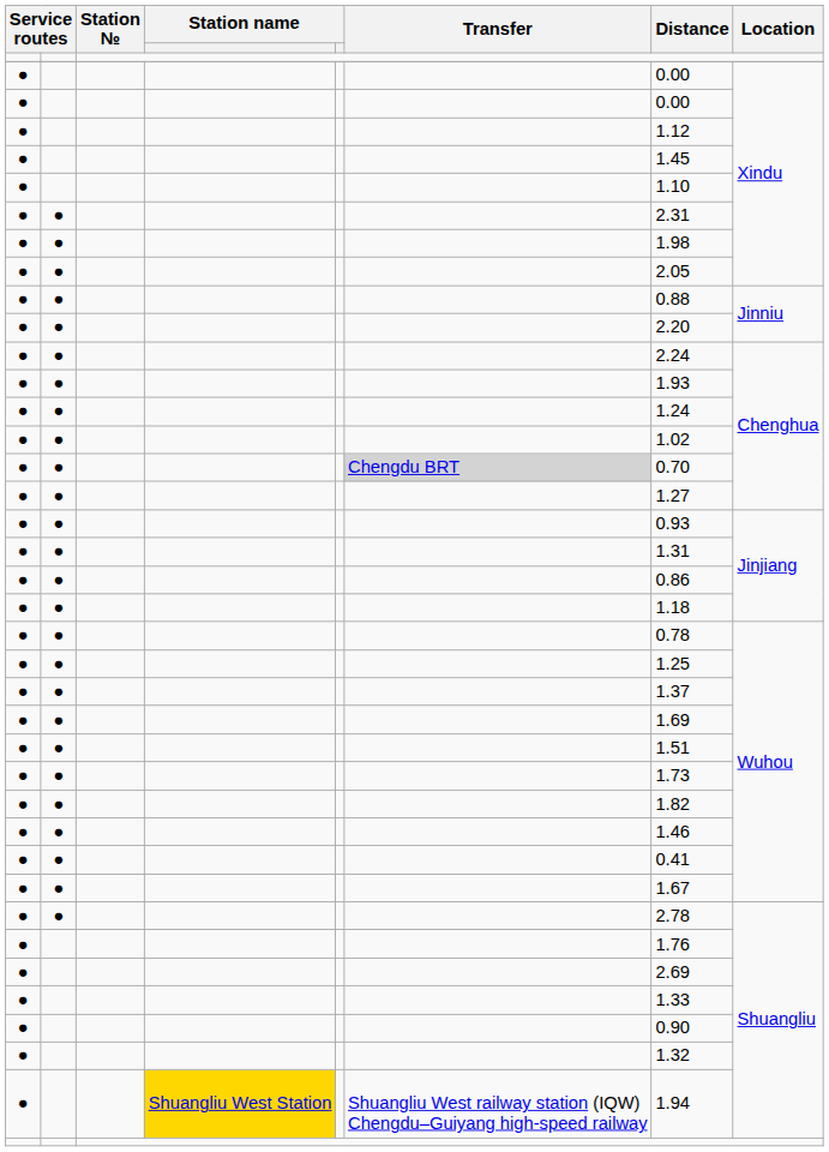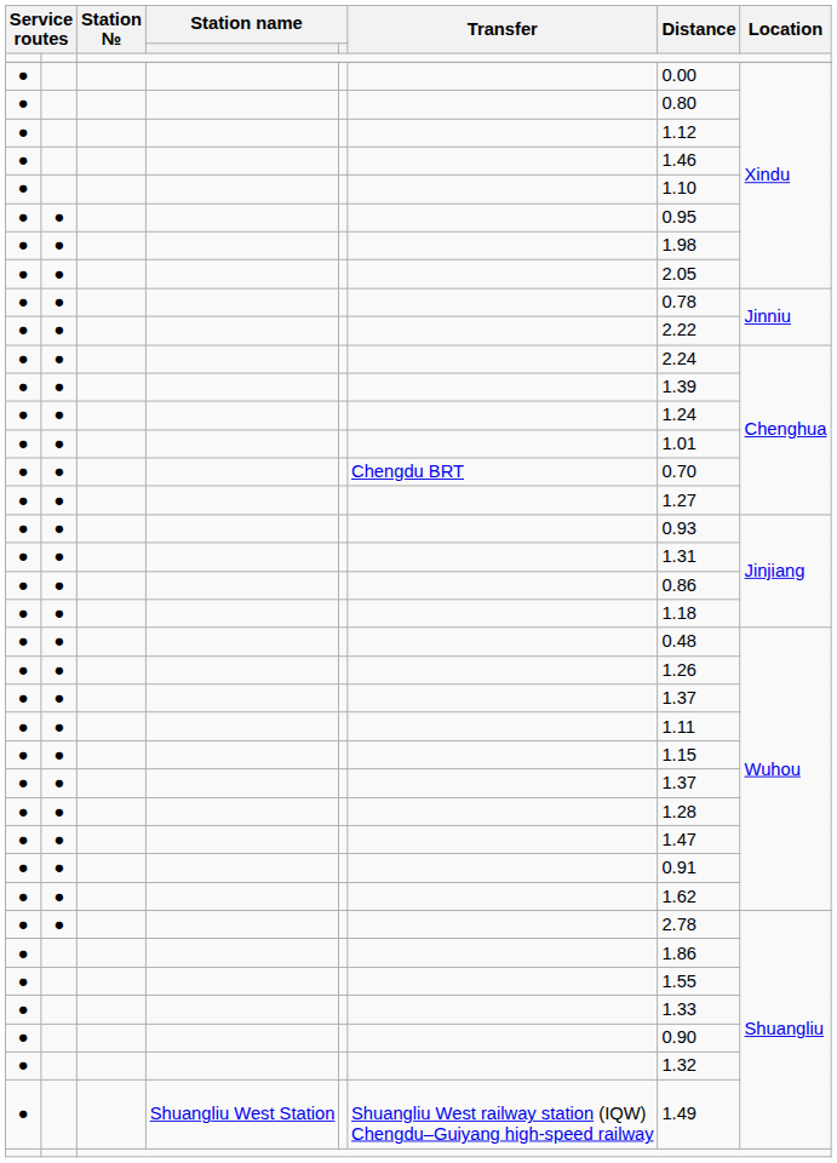row 5 | Distance: 0.00 -> 0.80
row 7 | Distance: 1.45 -> 1.46
row 9 | Distance: 2.31 -> 0.95
row 12 | Distance: 0.88 -> 0.78
row 13 | Distance: 2.20 -> 2.22
row 15 | Distance: 1.93 -> 1.39
row 17 | Distance: 1.02 -> 1.01
row 18 | Transfer: lightgrey background -> no background
row 24 | Distance: 0.78 -> 0.48
row 25 | Distance: 1.25 -> 1.26
row 27 | Distance: 1.69 -> 1.11
row 28 | Distance: 1.51 -> 1.15
row 29 | Distance: 1.73 -> 1.37
row 30 | Distance: 1.82 -> 1.28
row 31 | Distance: 1.46 -> 1.47
row 32 | Distance: 0.41 -> 0.91
row 33 | Distance: 1.67 -> 1.62
row 35 | Distance: 1.76 -> 1.86
row 36 | Distance: 2.69 -> 1.55
row 40 | column 4: gold background -> no background
row 40 | Distance: 1.94 -> 1.49
